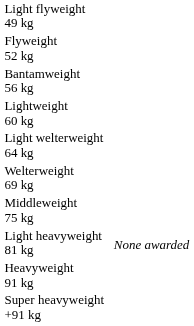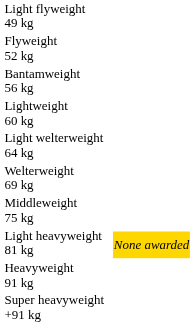Light heavyweight 81 kg / None awarded | column 2: no background -> gold background
